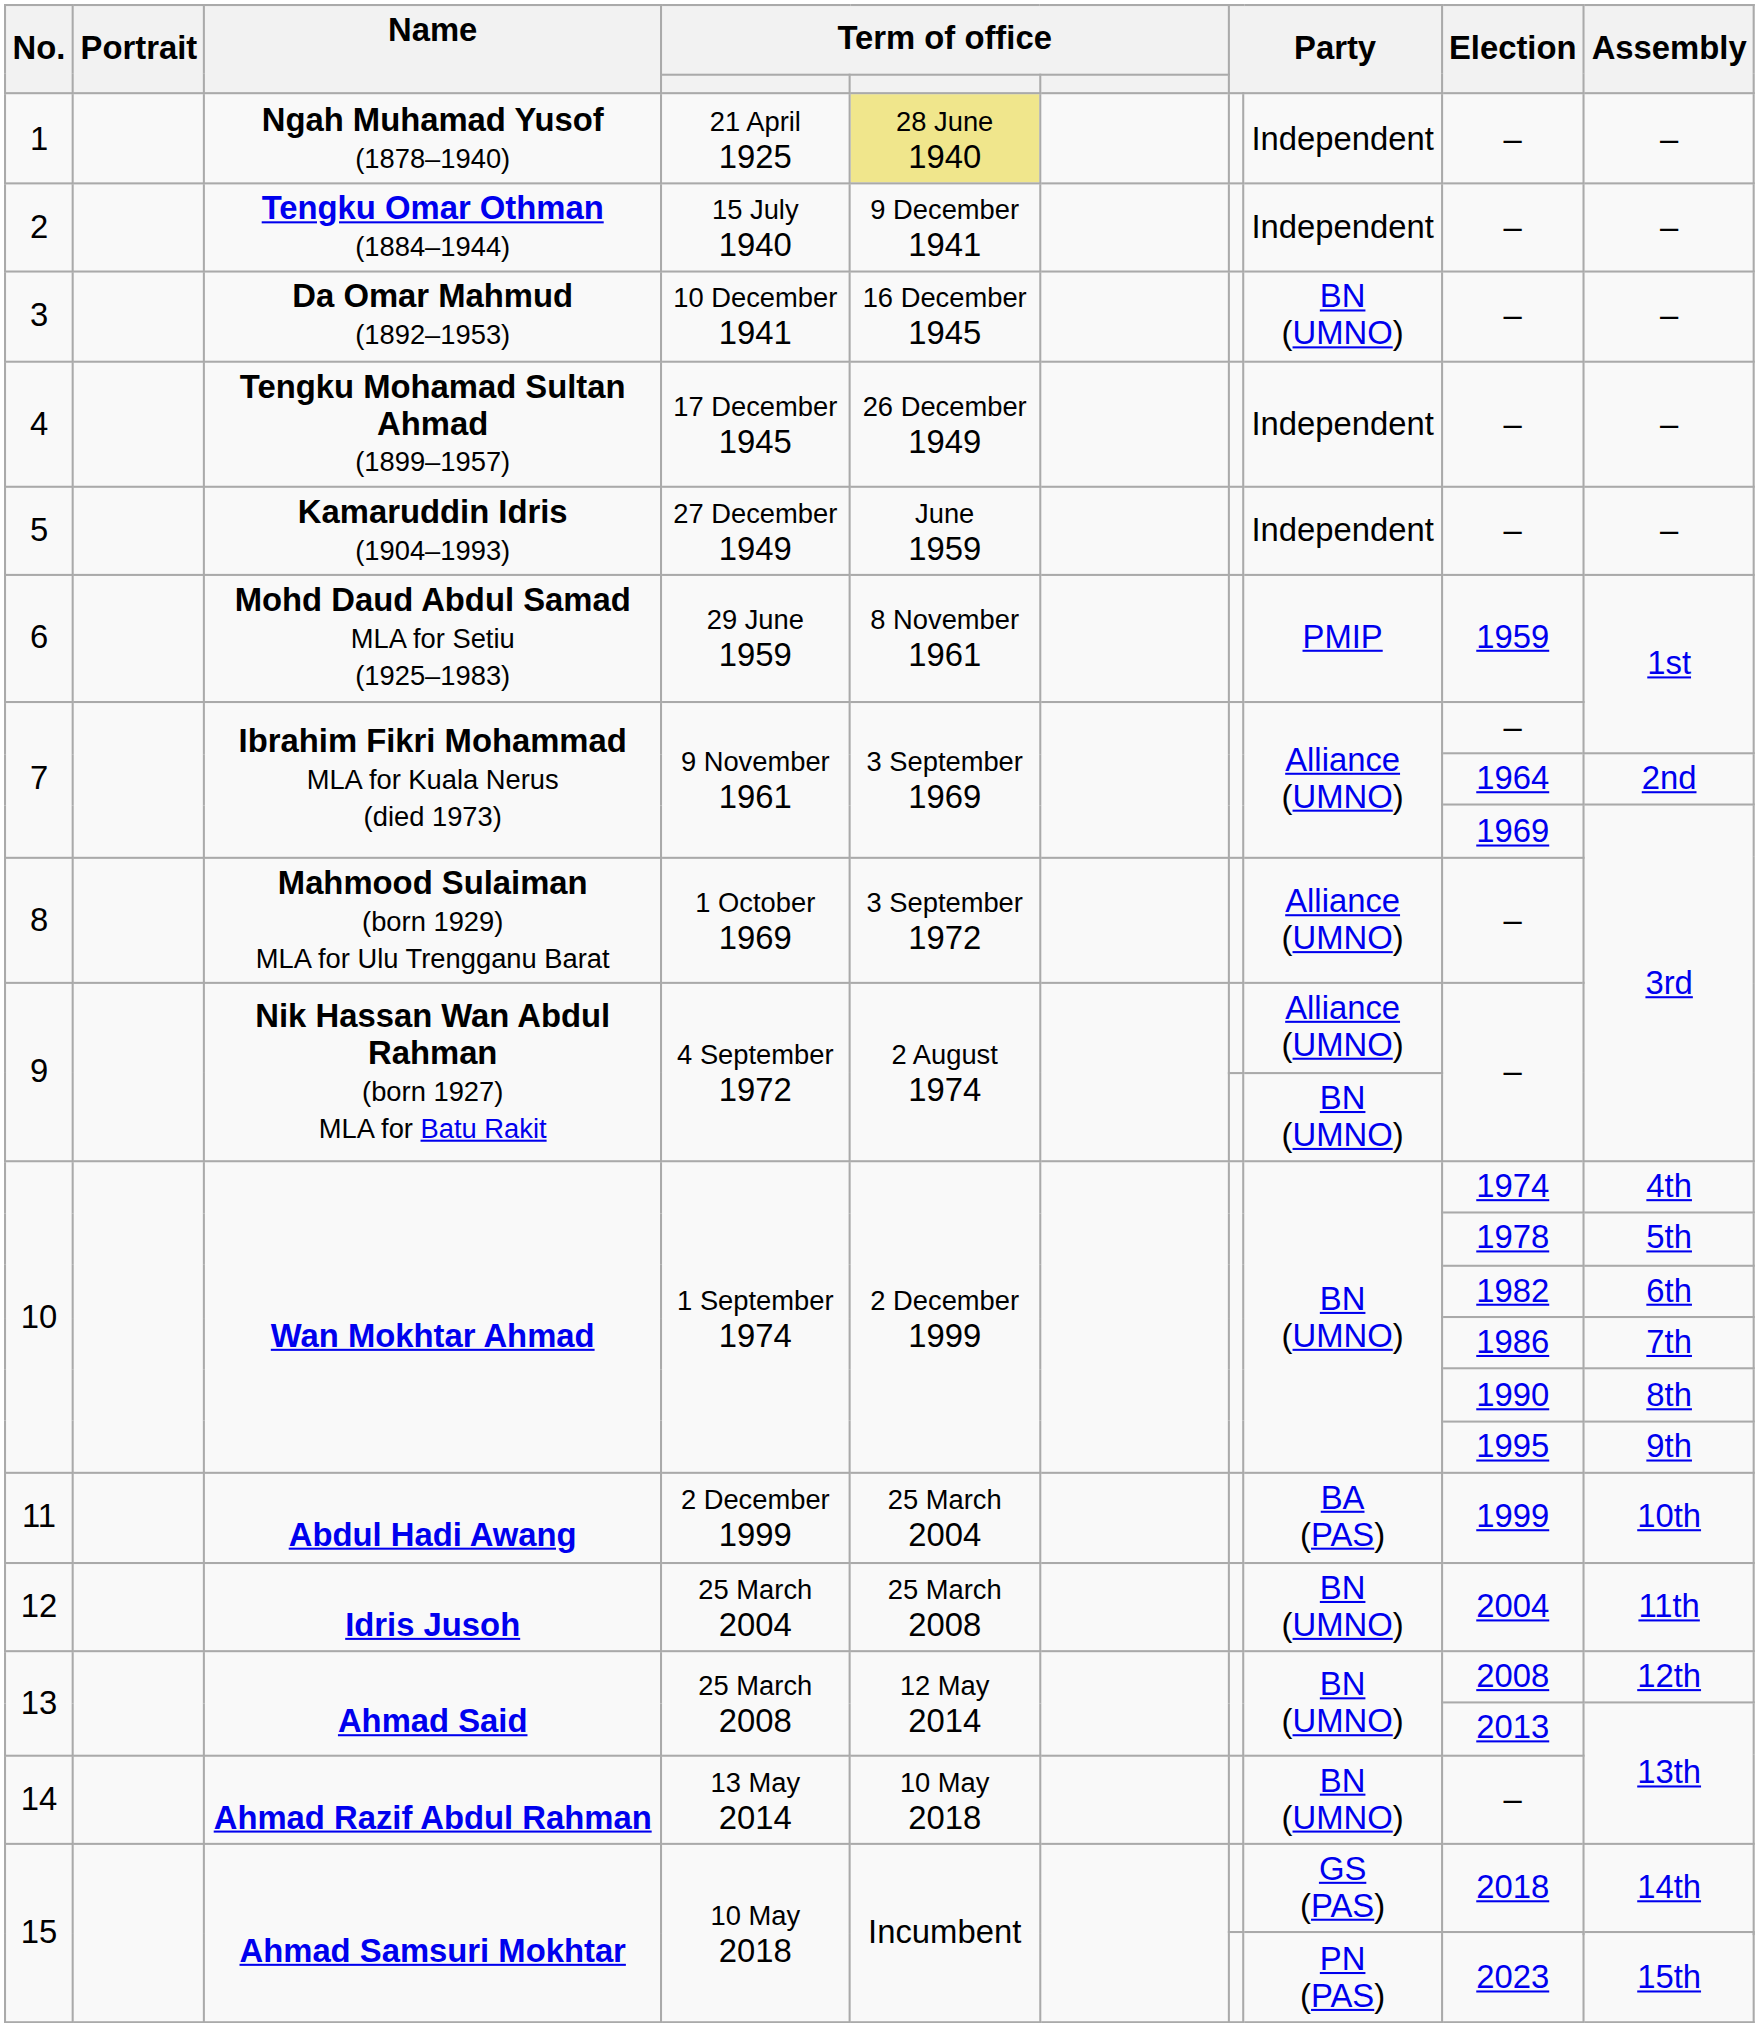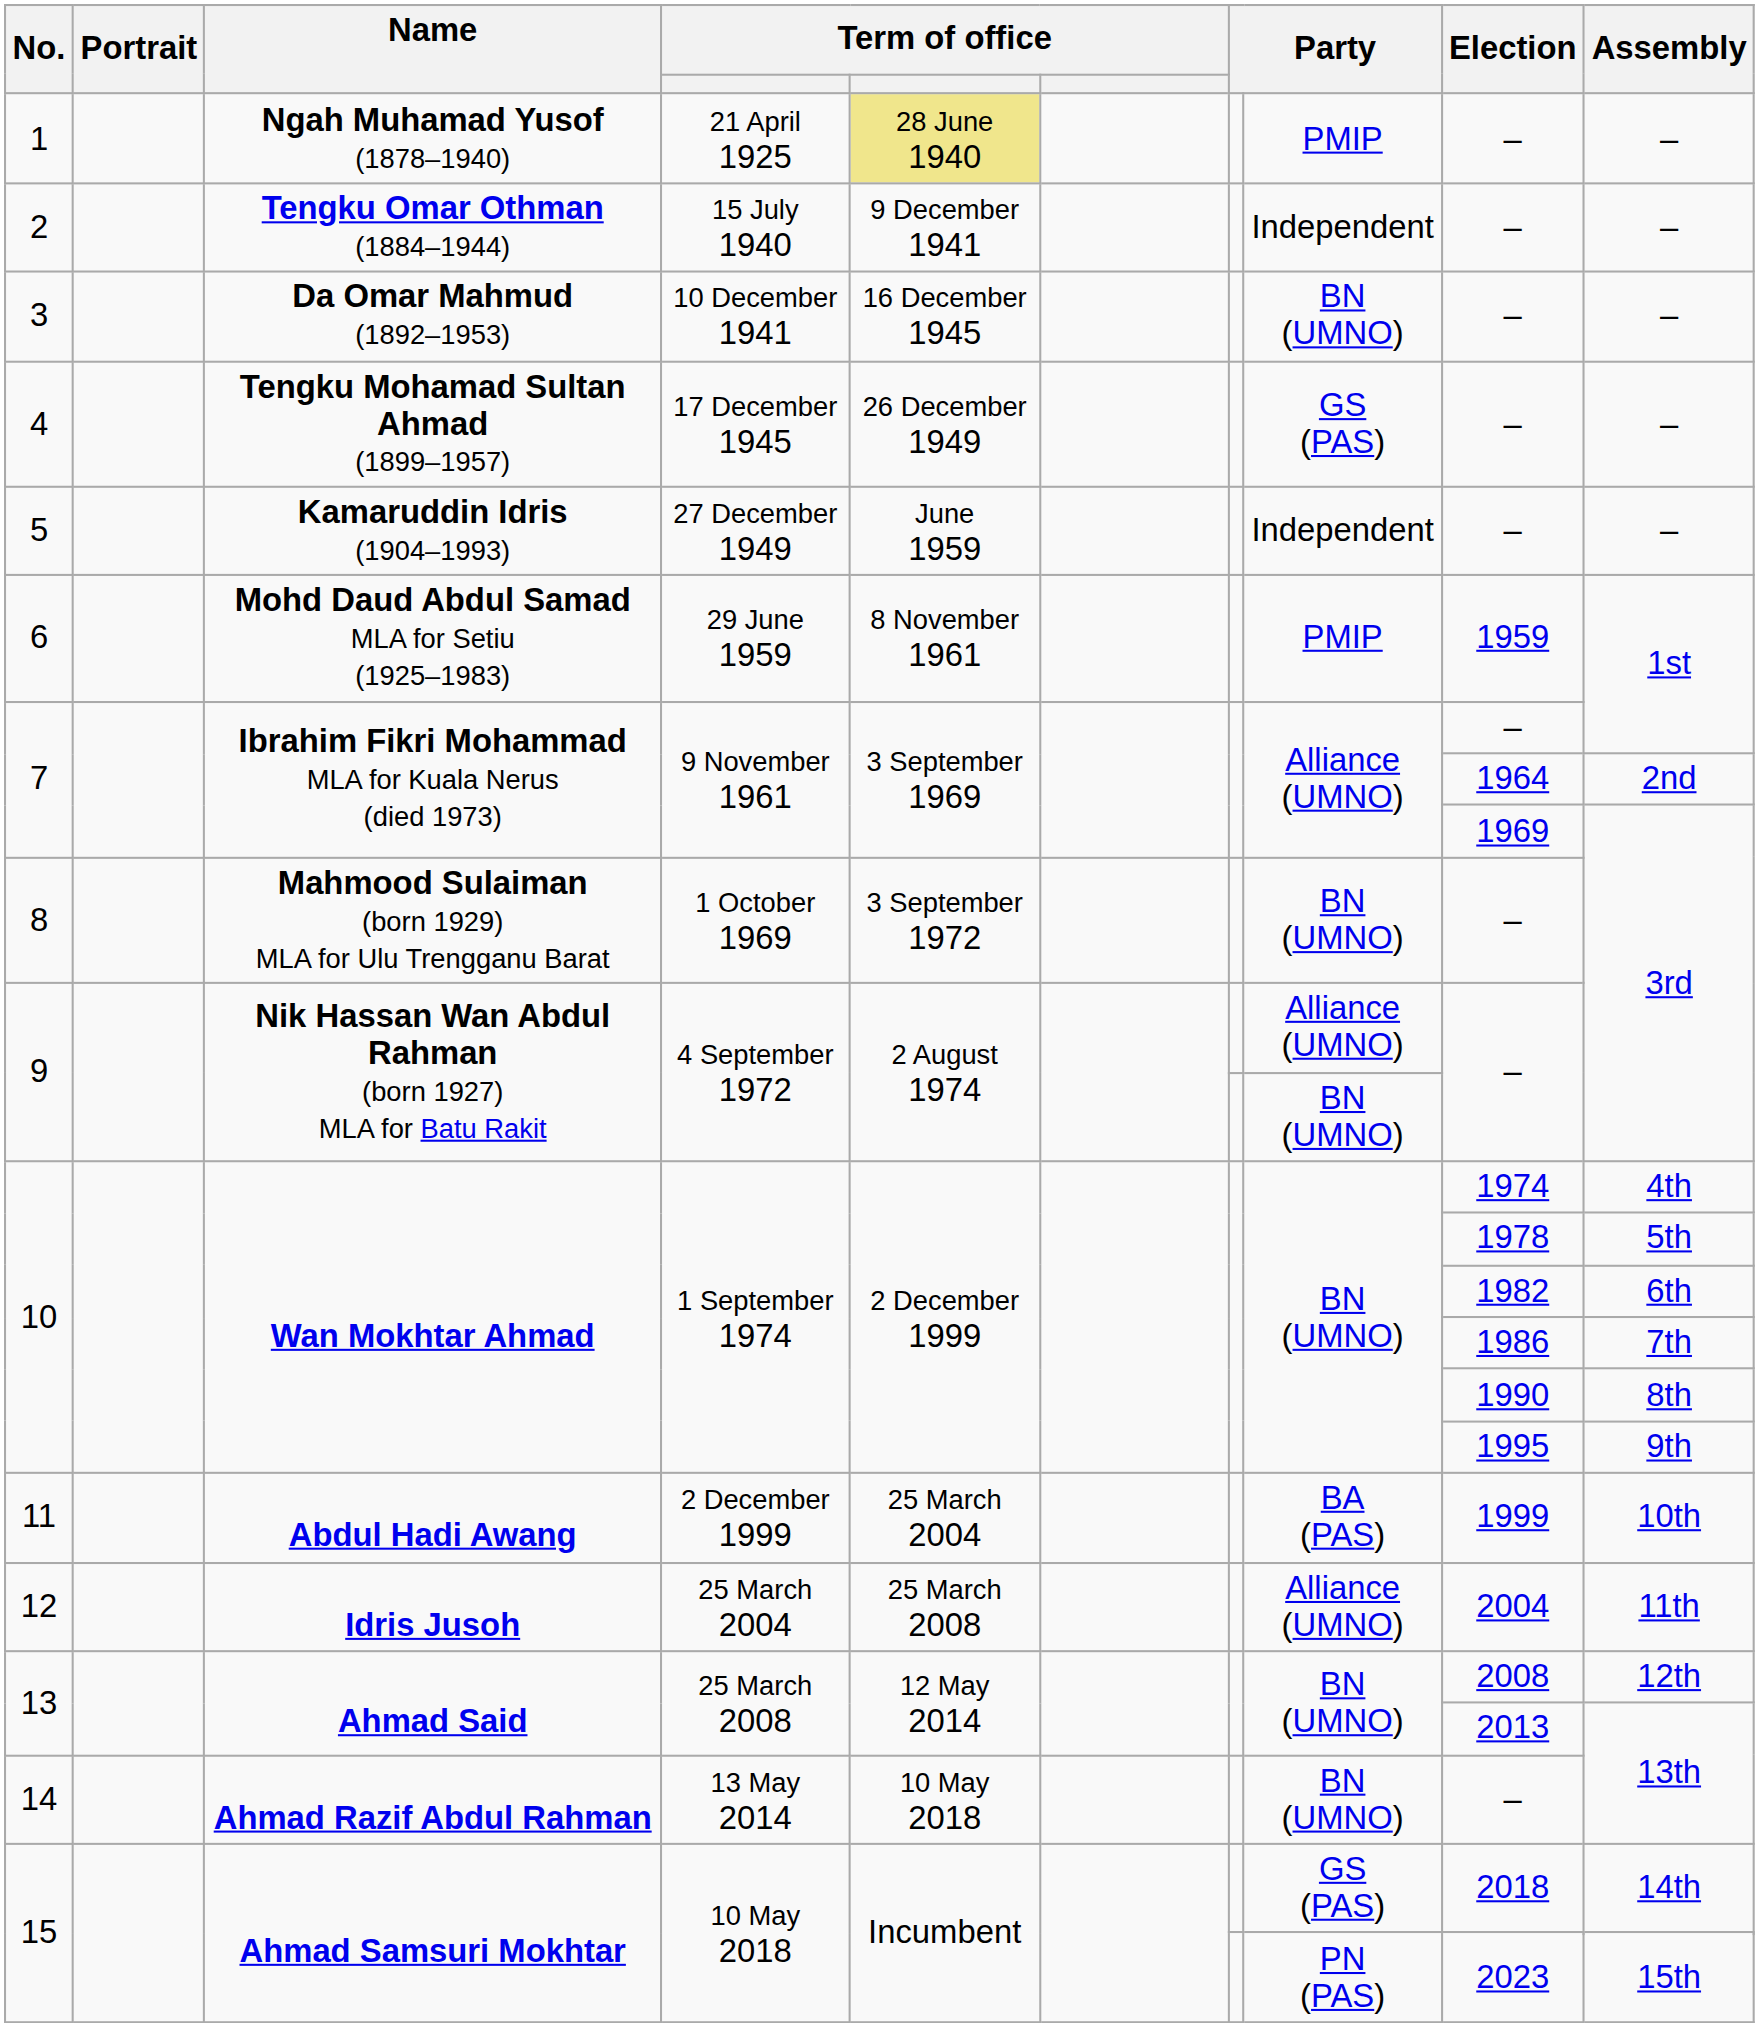1 | column 8: Independent -> PMIP
4 | column 8: Independent -> GS (PAS)
8 | column 8: Alliance (UMNO) -> BN (UMNO)
12 | column 8: BN (UMNO) -> Alliance (UMNO)
